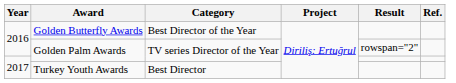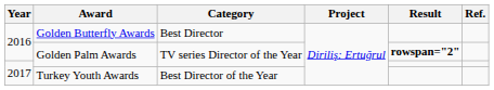Golden Butterfly Awards | Category: Best Director of the Year -> Best Director
2016 / Golden Palm Awards | Result: normal -> bold
Turkey Youth Awards | Category: Best Director -> Best Director of the Year
